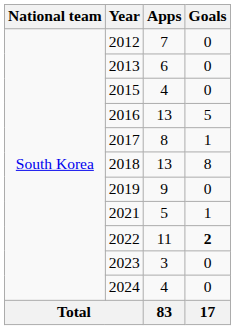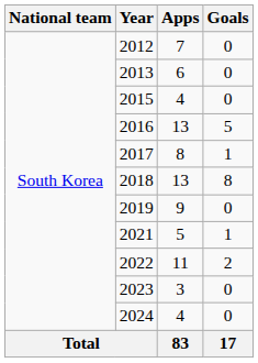2022 | Goals: bold -> normal
